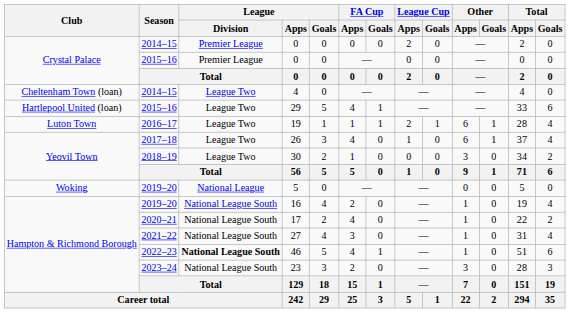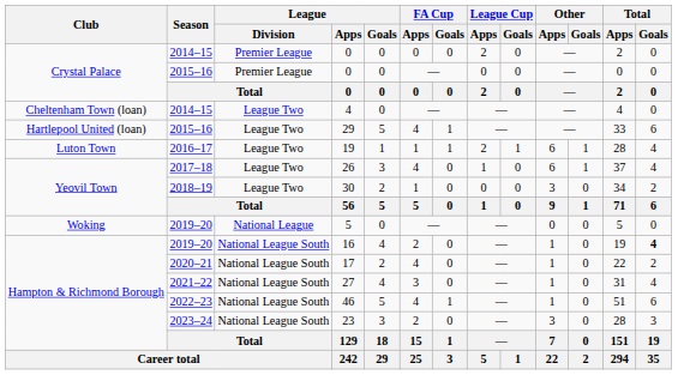16 | Total / Goals: normal -> bold
46 | League / Division: bold -> normal
